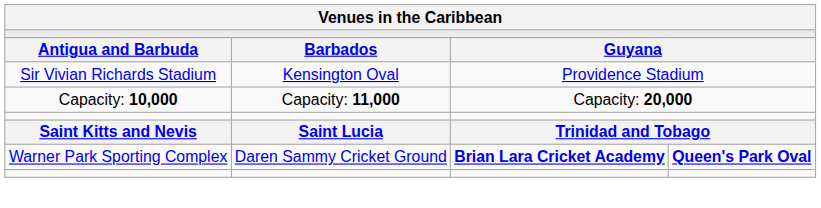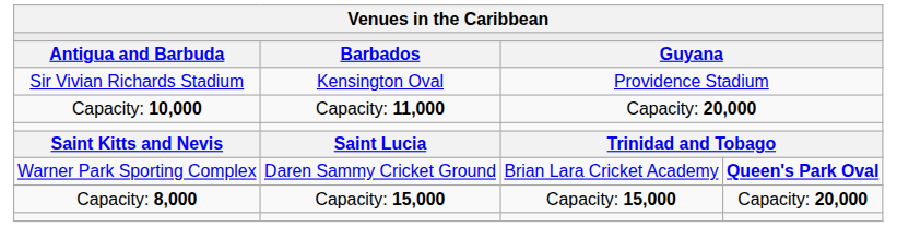Warner Park Sporting Complex | column 3: bold -> normal
+ row: Capacity: 8,000 | Capacity: 15,000 | Capacity: 15,000 | Capacity: 20,000
